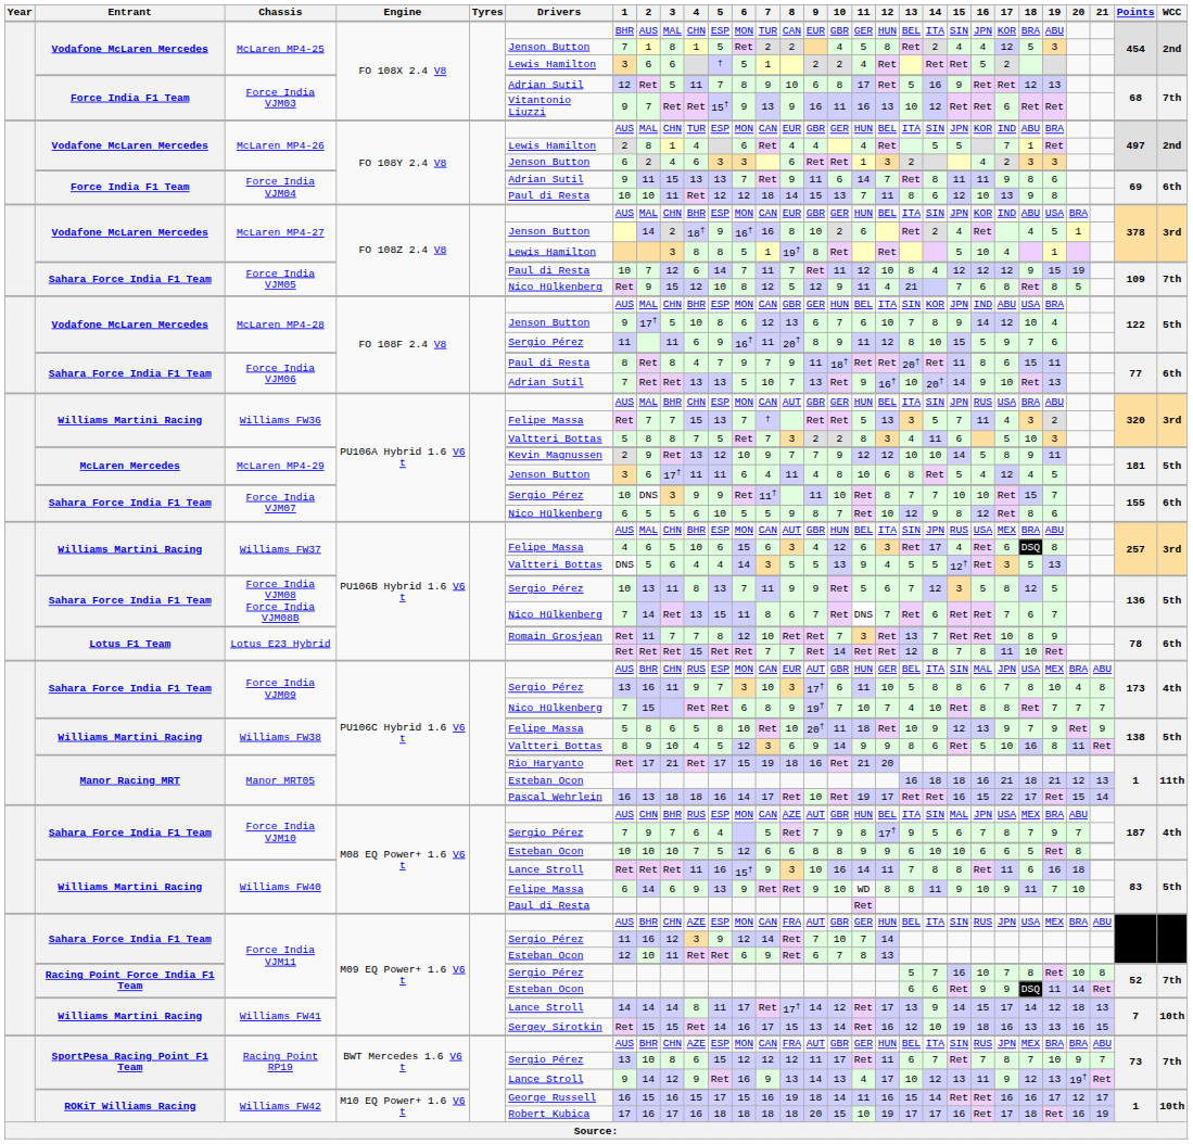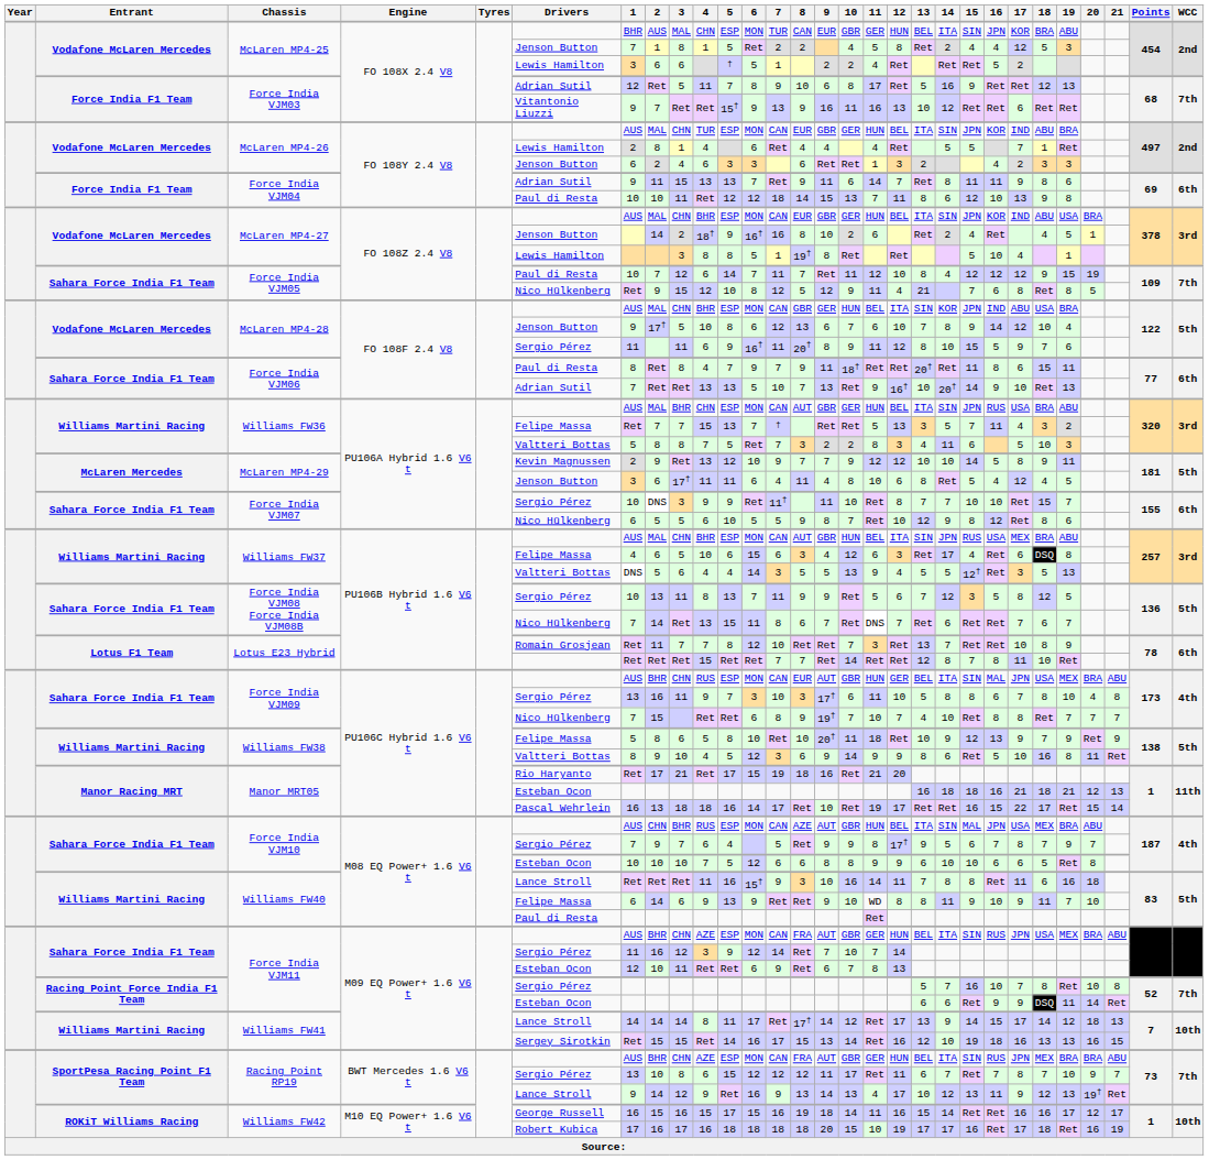row 45 | 9: 7 -> 9
